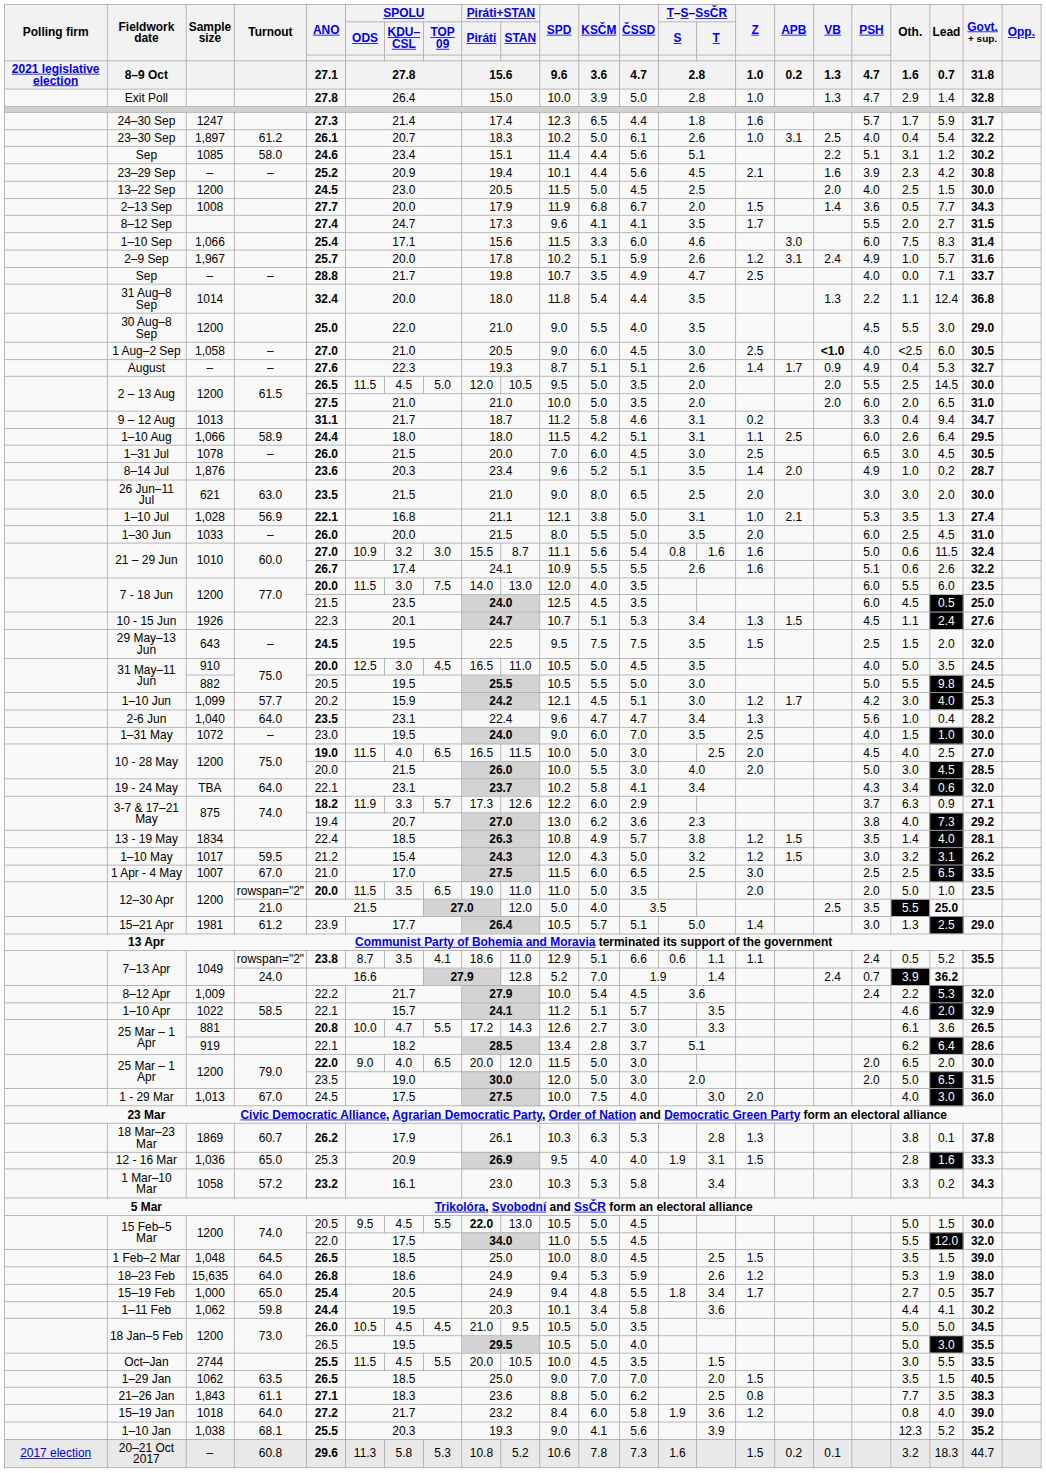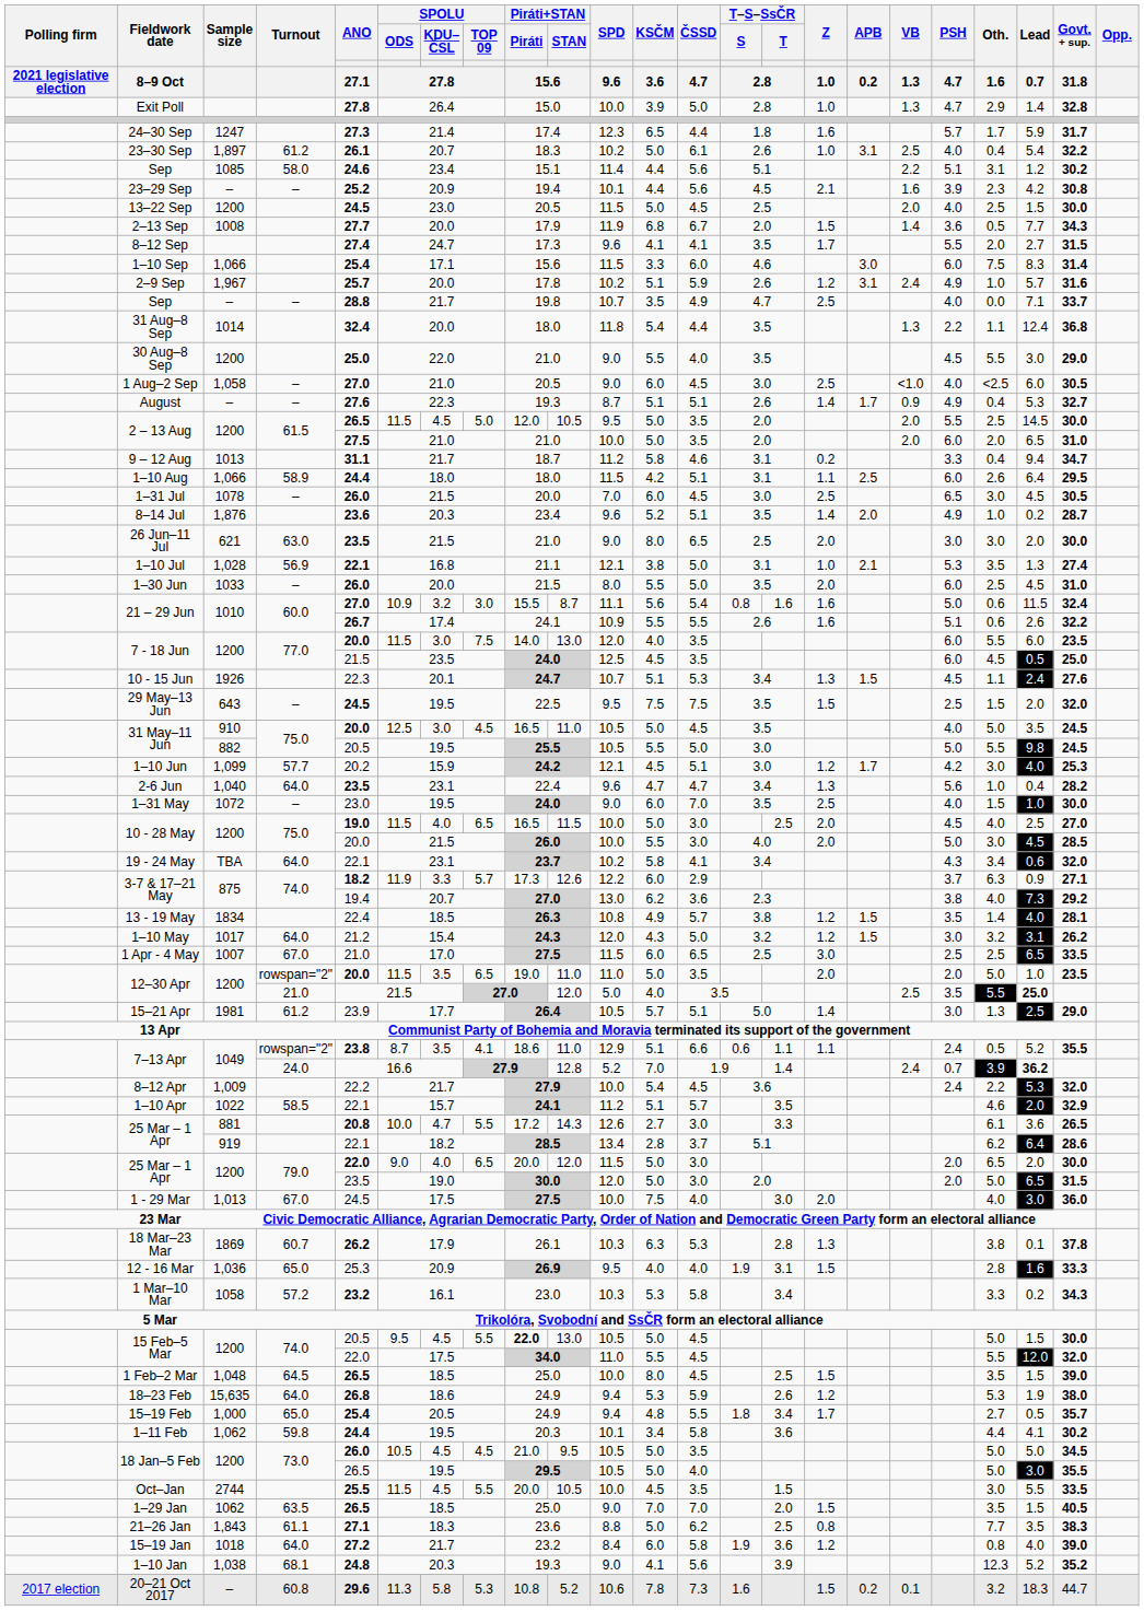1 Aug–2 Sep | VB / 1.3: bold -> normal
1–10 May | Turnout: 59.5 -> 64.0
1–10 Jan | ANO / 27.1: 25.5 -> 24.8
